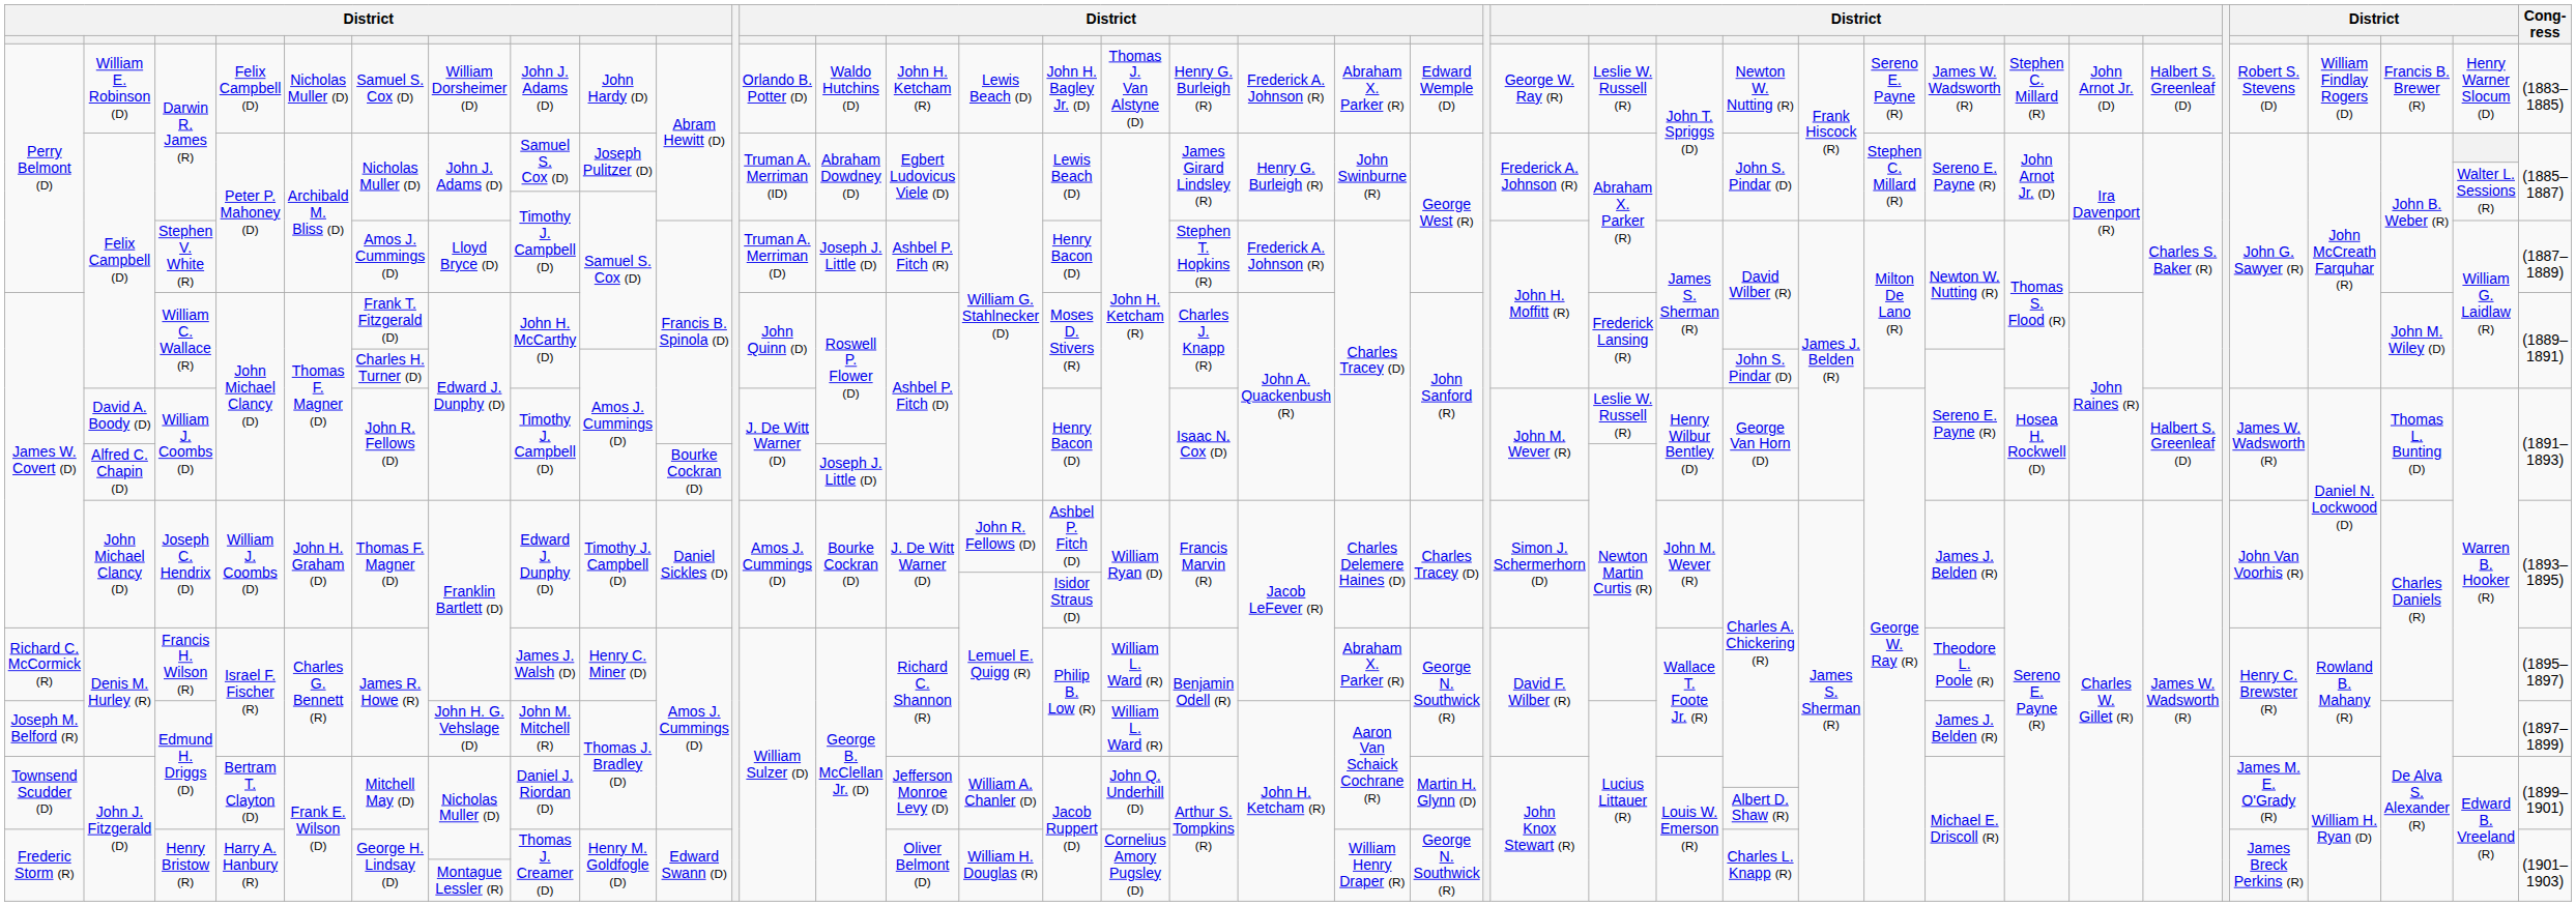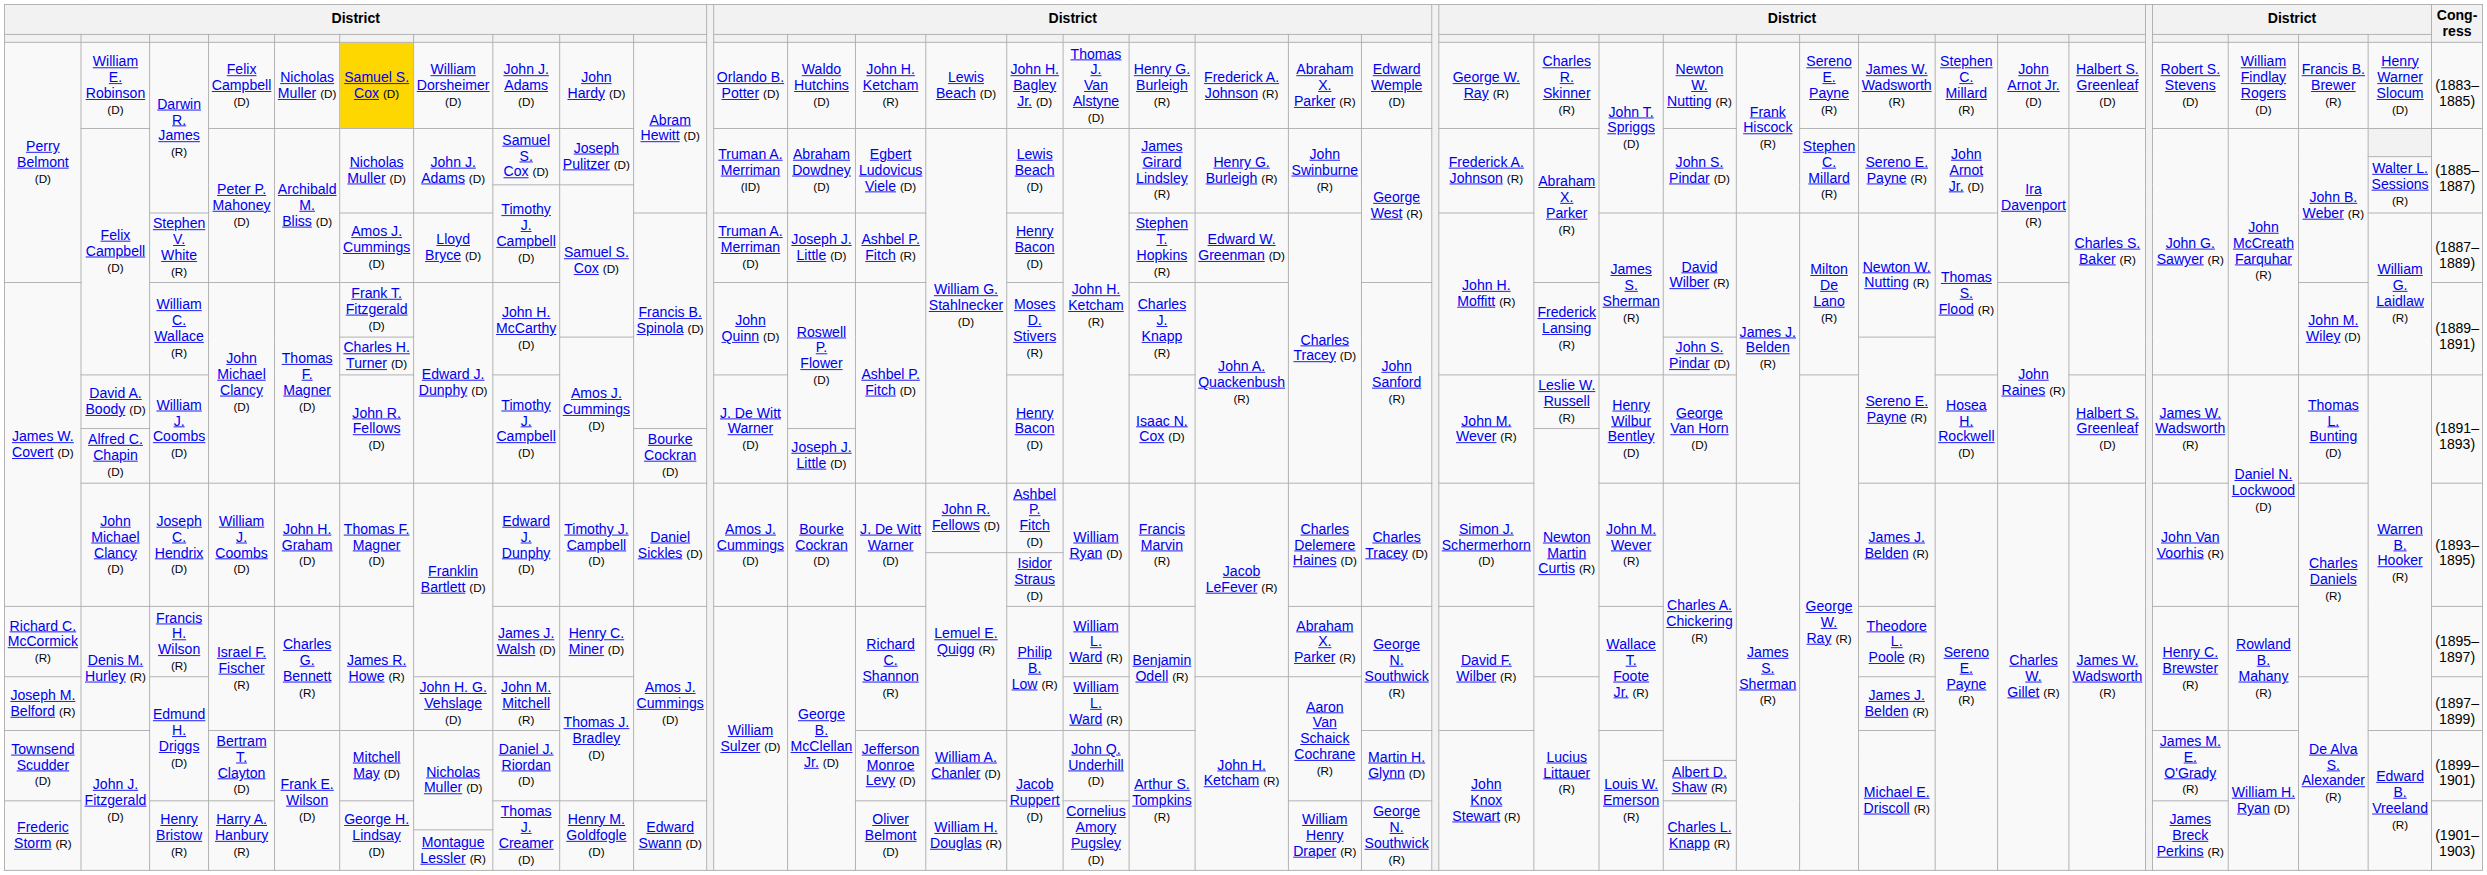William E. Robinson (D) / Darwin R. James (R) | column 6: no background -> gold background
William E. Robinson (D) / Darwin R. James (R) | column 24: Leslie W. Russell (R) -> Charles R. Skinner (R)
Stephen V. White (R) | column 19: Frederick A. Johnson (R) -> Edward W. Greenman (D)
